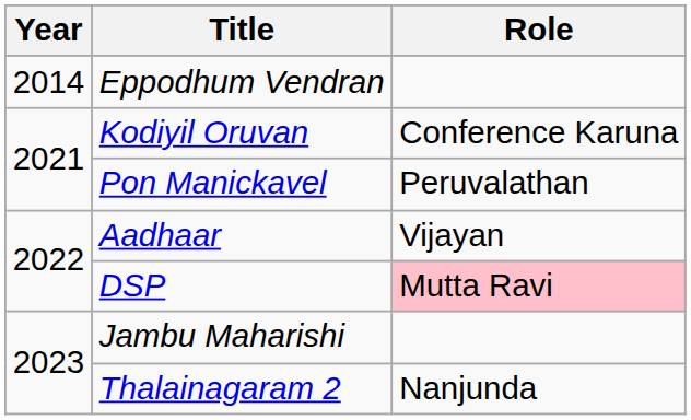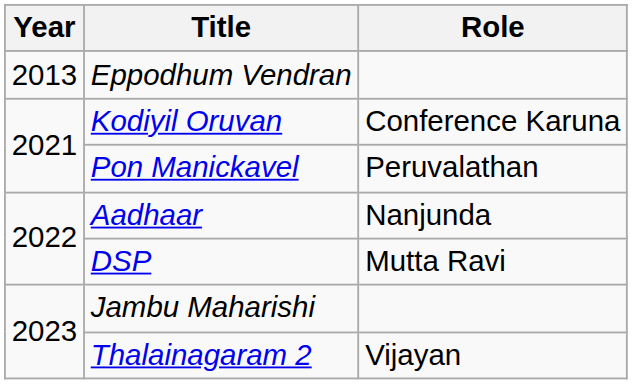Eppodhum Vendran | Year: 2014 -> 2013
Aadhaar | Role: Vijayan -> Nanjunda
DSP | Role: pink background -> no background
Thalainagaram 2 | Role: Nanjunda -> Vijayan
